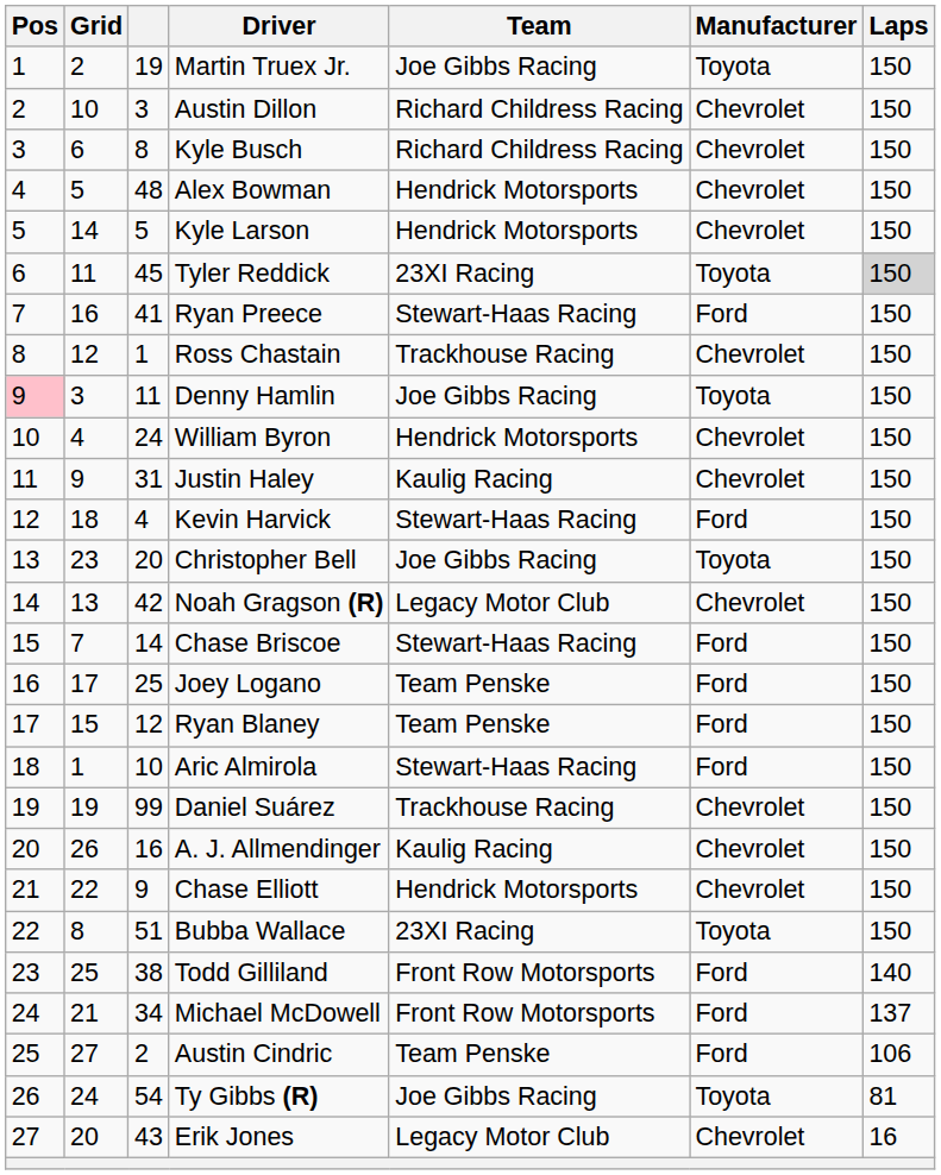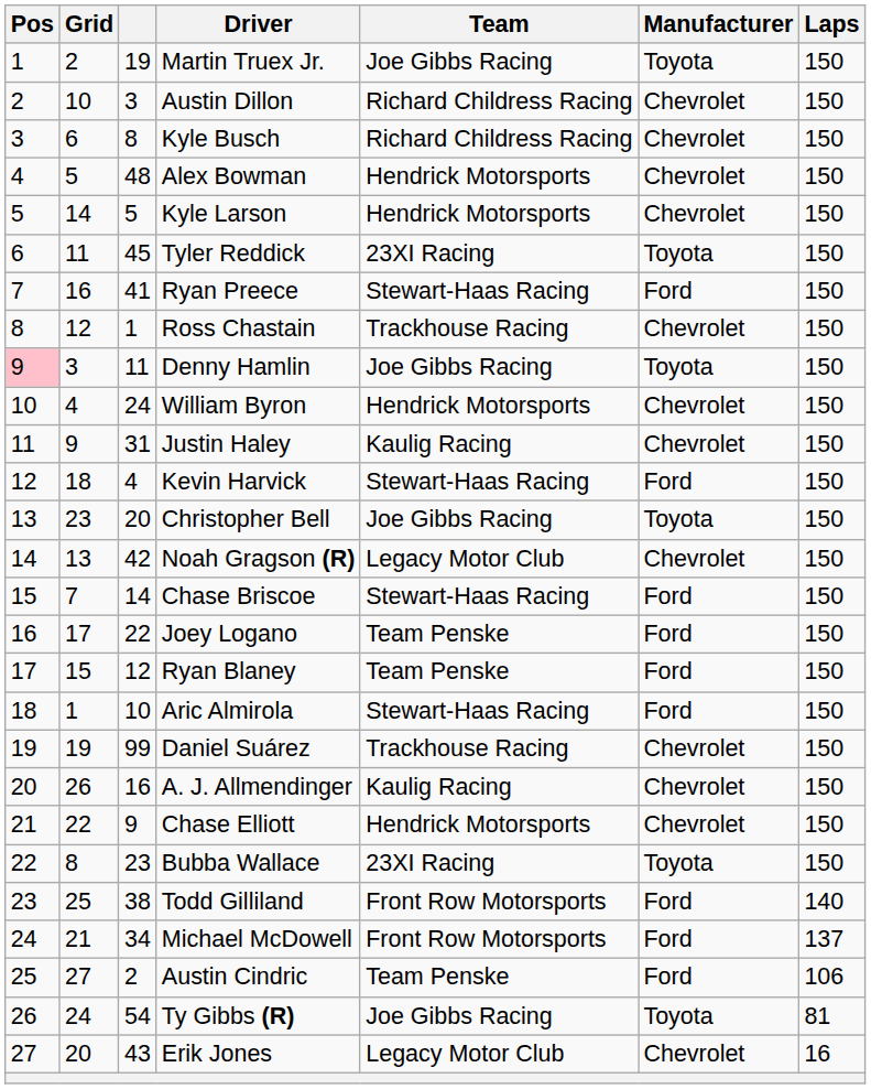Tyler Reddick | Laps: lightgrey background -> no background
Joey Logano | column 3: 25 -> 22
Bubba Wallace | column 3: 51 -> 23
